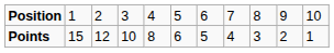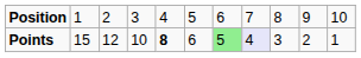Points | column 5: normal -> bold
Points | column 7: no background -> lightgreen background
Points | column 8: no background -> lavender background
